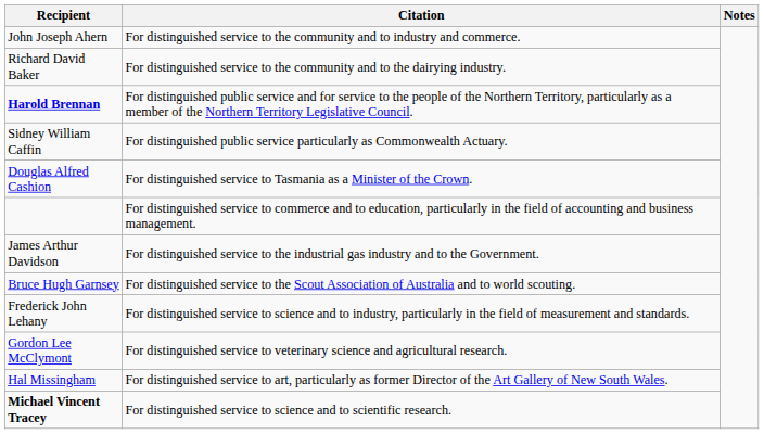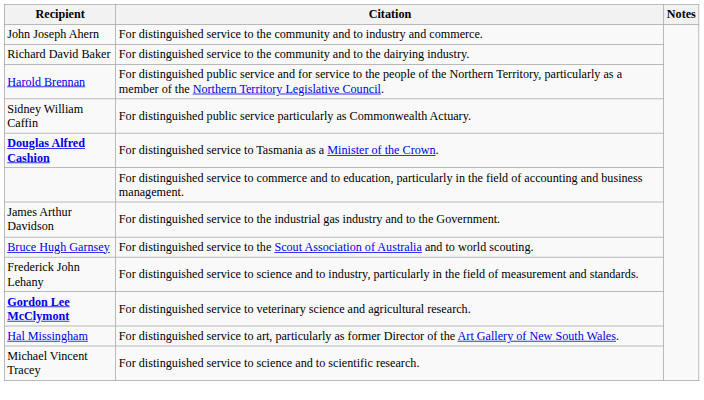Harold Brennan | Recipient: bold -> normal
Douglas Alfred Cashion | Recipient: normal -> bold
Gordon Lee McClymont | Recipient: normal -> bold
Michael Vincent Tracey | Recipient: bold -> normal
